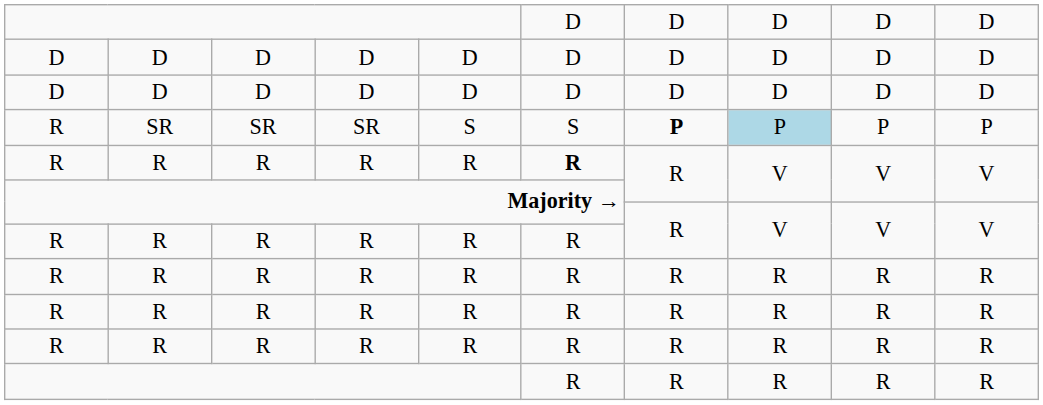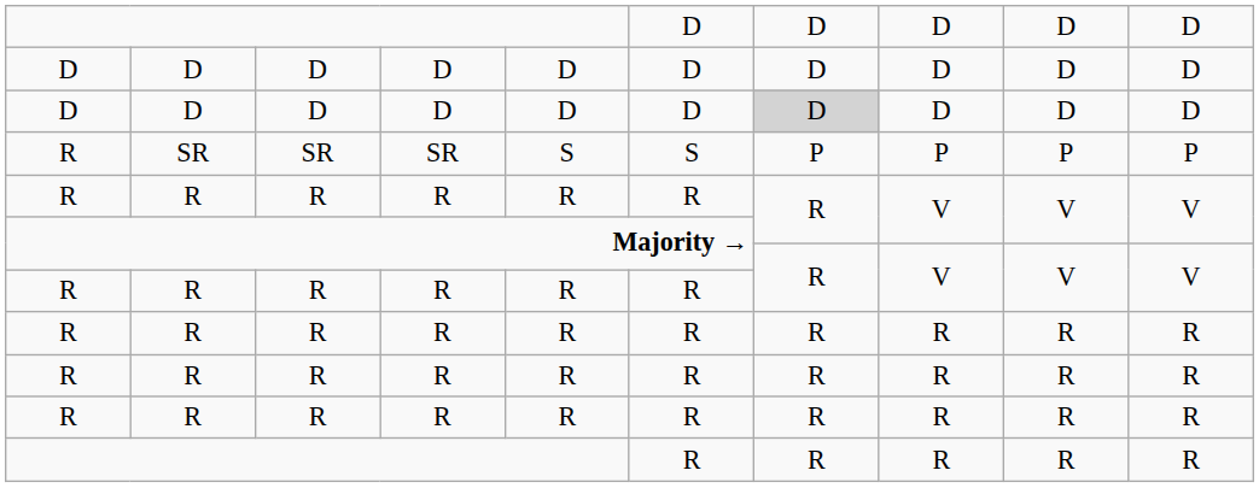row 3 | column 7: no background -> lightgrey background
row 4 | column 7: bold -> normal
row 4 | column 8: lightblue background -> no background
row 5 | column 6: bold -> normal
